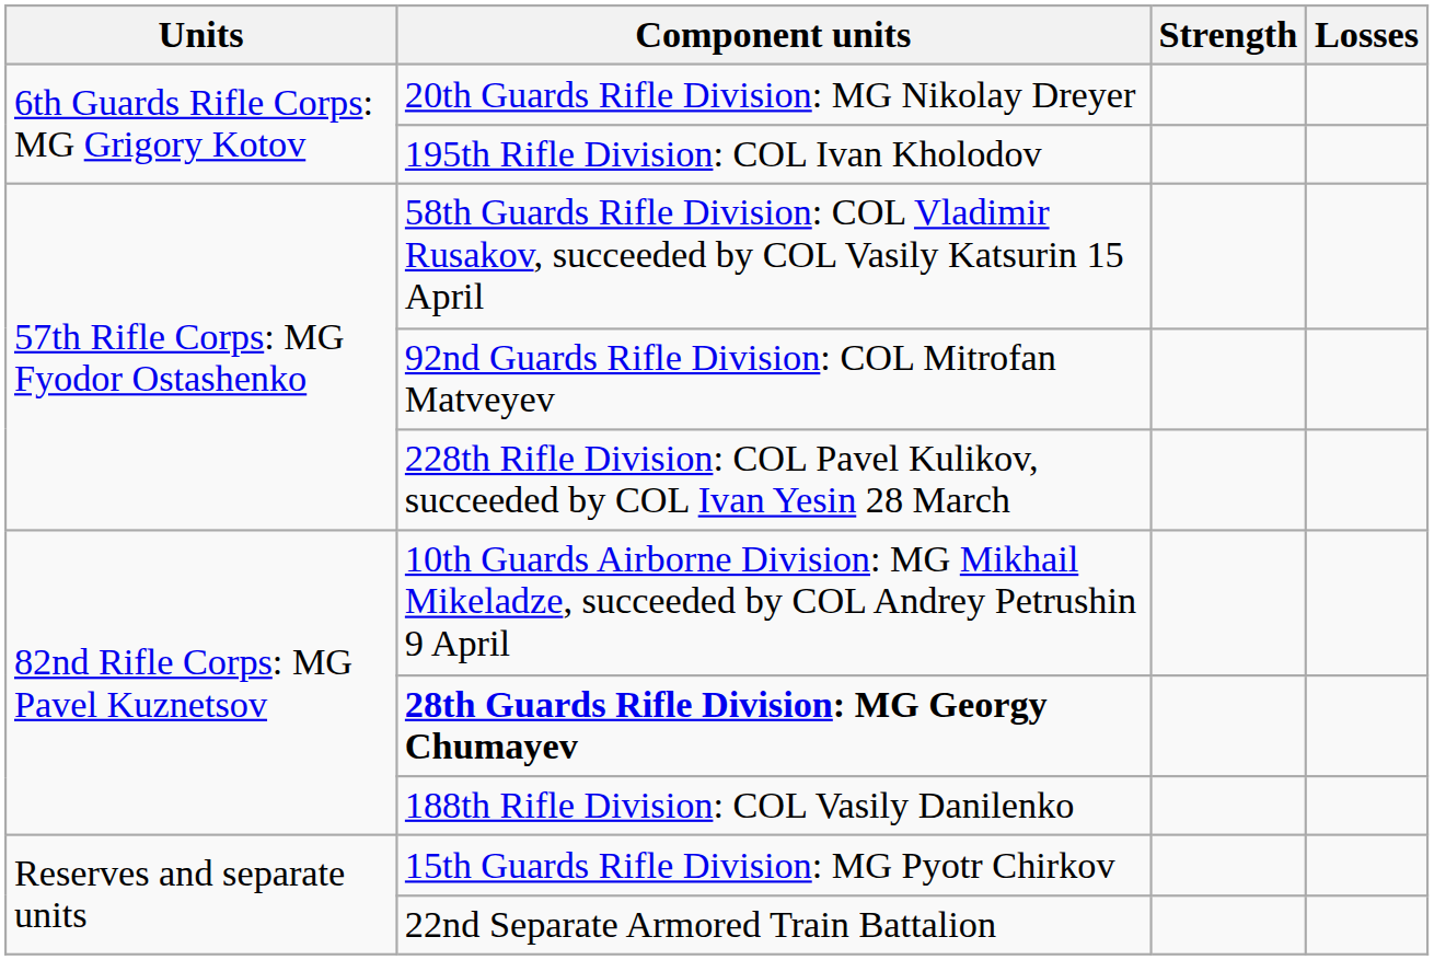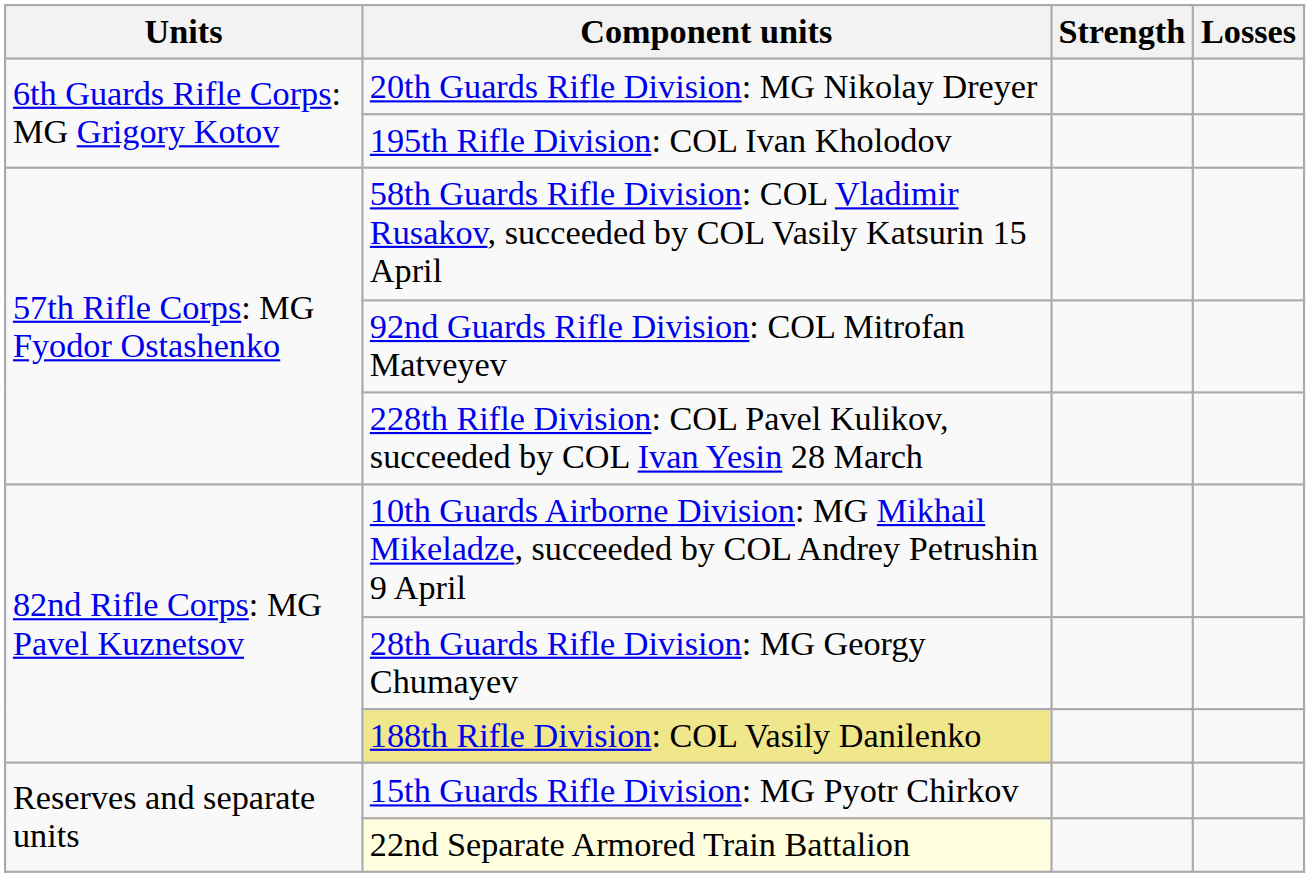28th Guards Rifle Division: MG Georgy Chumayev | Component units: bold -> normal
188th Rifle Division: COL Vasily Danilenko | Component units: no background -> khaki background
22nd Separate Armored Train Battalion | Component units: no background -> lightyellow background
